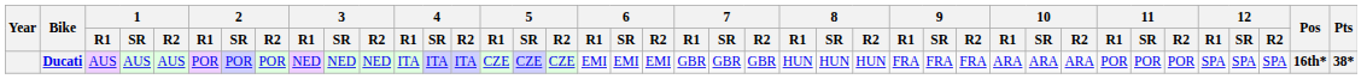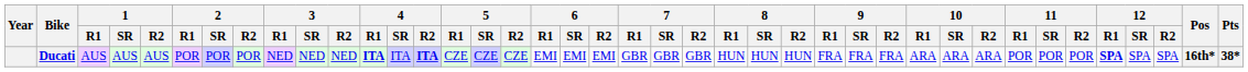Ducati | 4 / R1: normal -> bold
Ducati | 4 / R2: normal -> bold
Ducati | 12 / R1: normal -> bold
